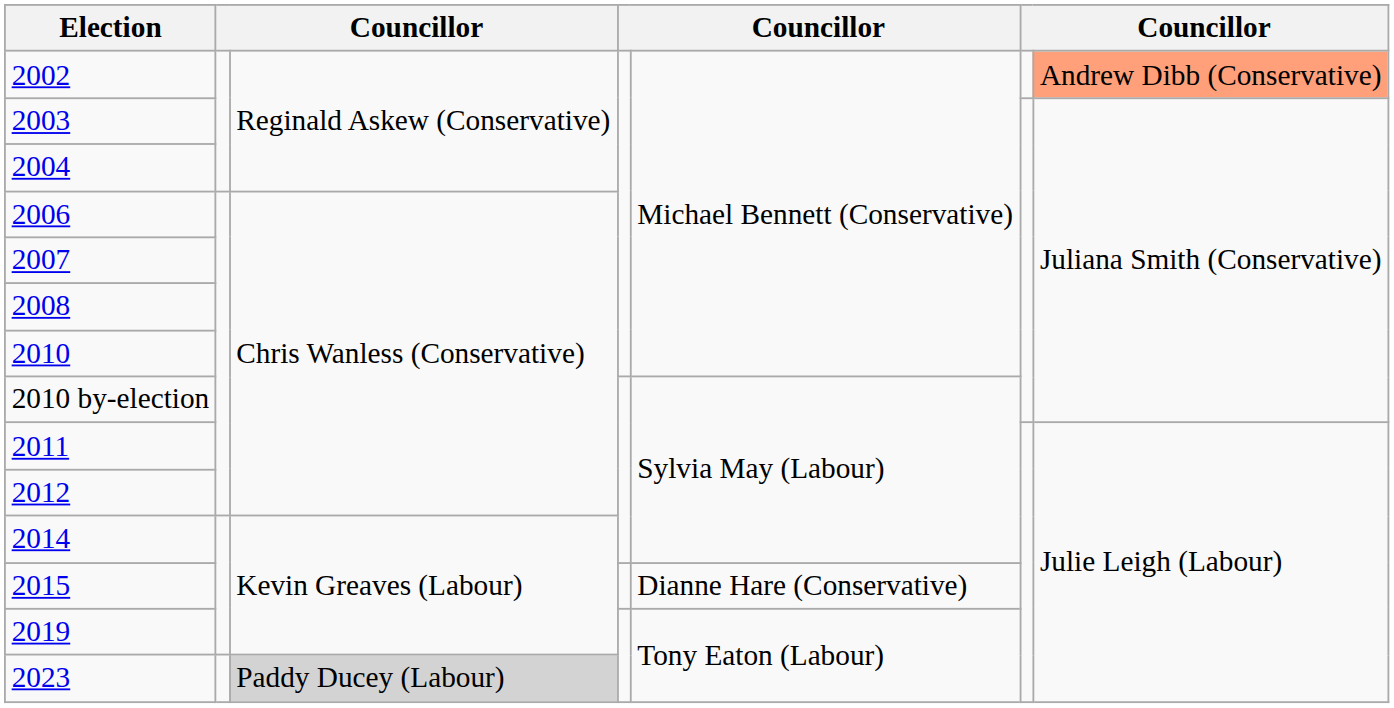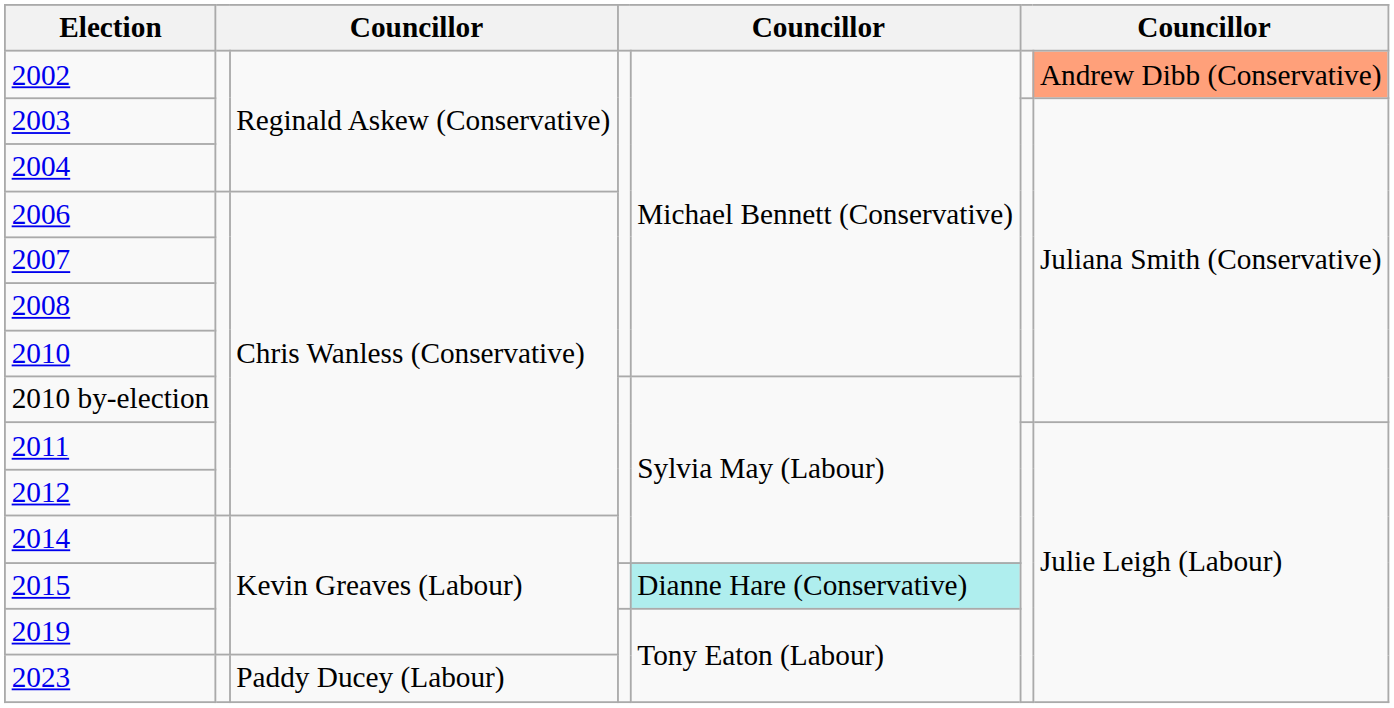2015 | column 5: no background -> paleturquoise background
2023 | column 3: lightgrey background -> no background
